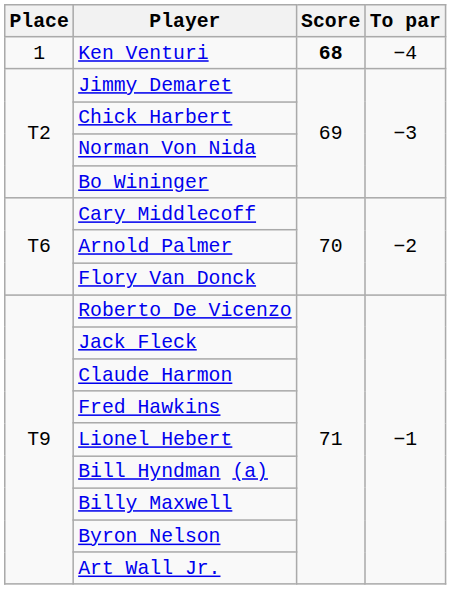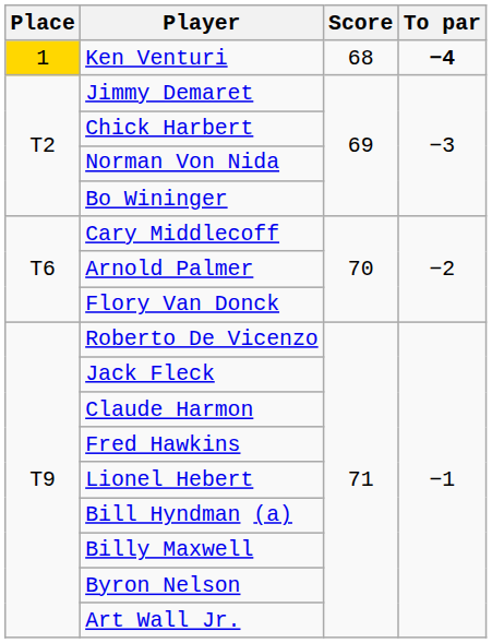Ken Venturi | Place: no background -> gold background
Ken Venturi | Score: bold -> normal
Ken Venturi | To par: normal -> bold
